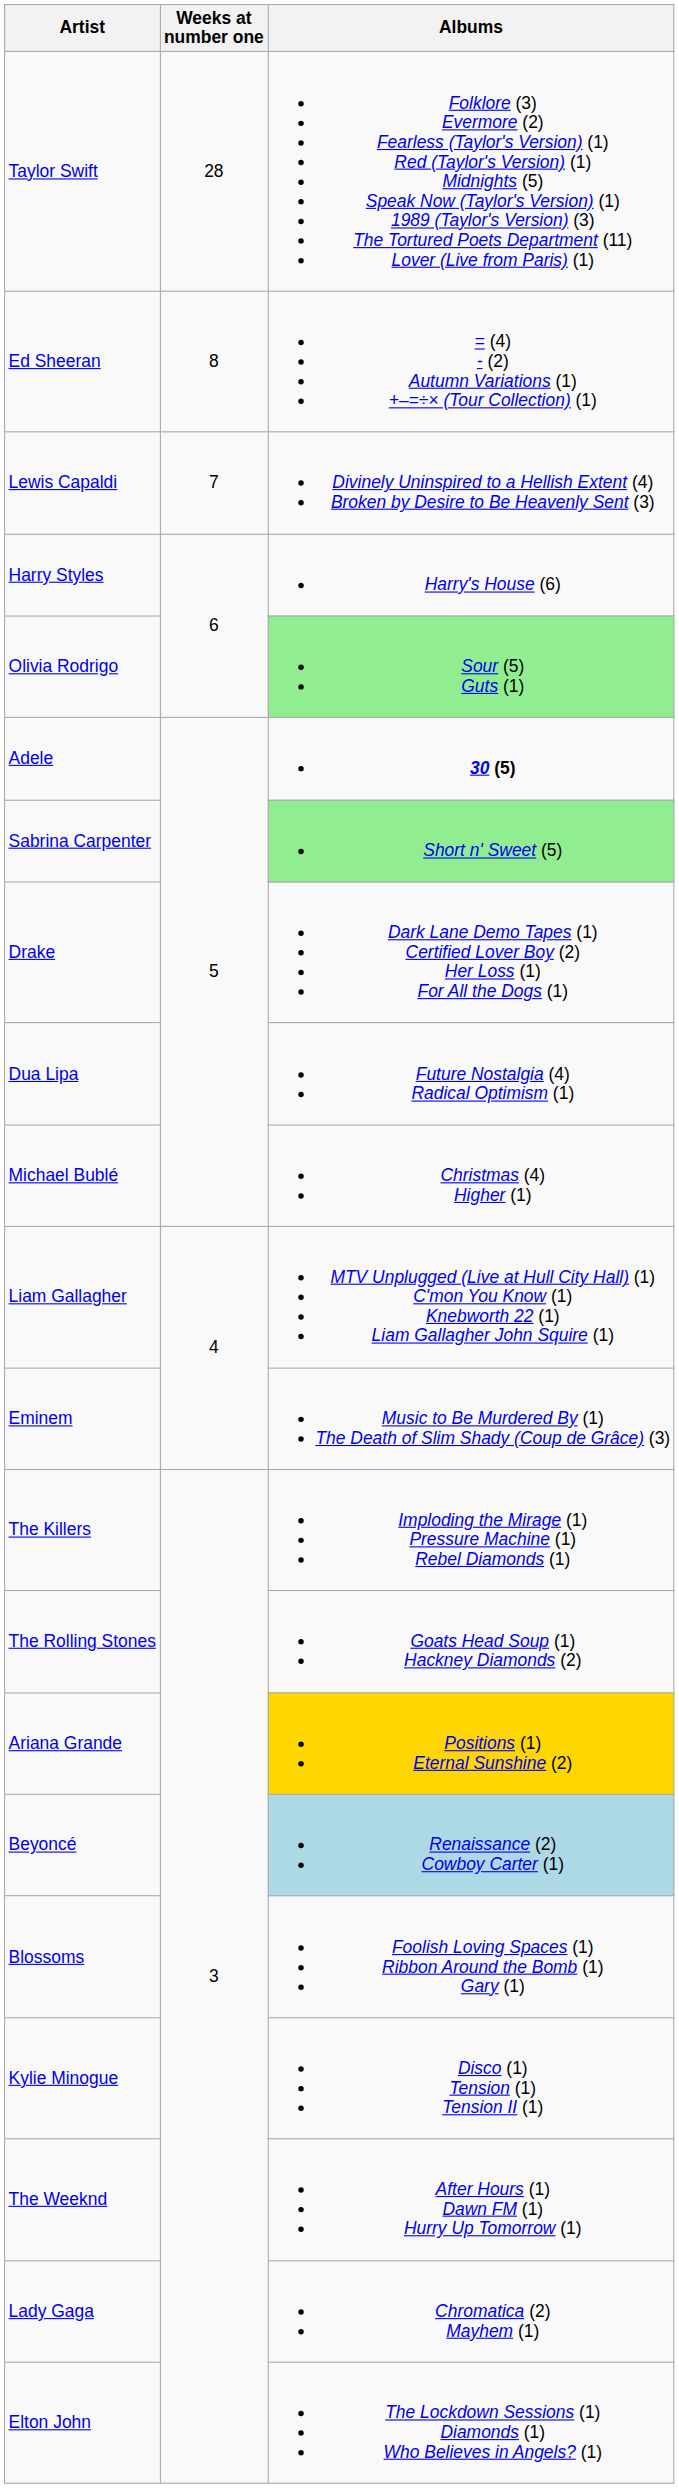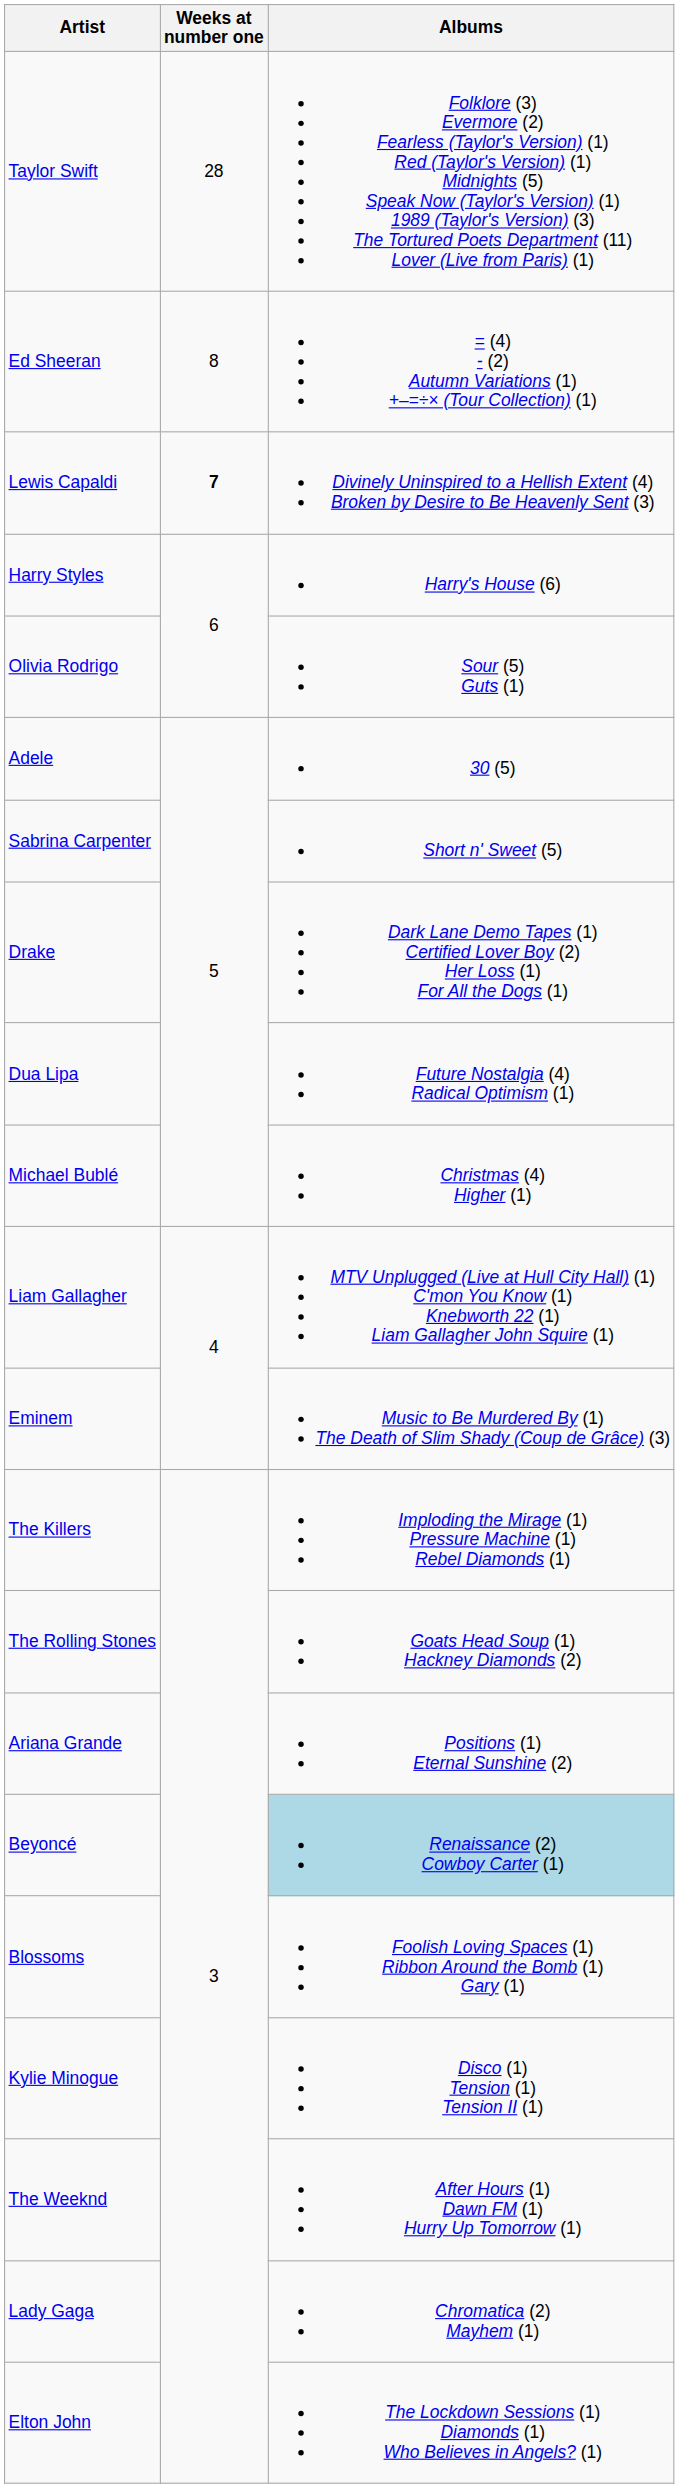Lewis Capaldi | Weeks at number one: normal -> bold
Olivia Rodrigo | Albums: lightgreen background -> no background
Adele | Albums: bold -> normal
Sabrina Carpenter | Albums: lightgreen background -> no background
Ariana Grande | Albums: gold background -> no background
